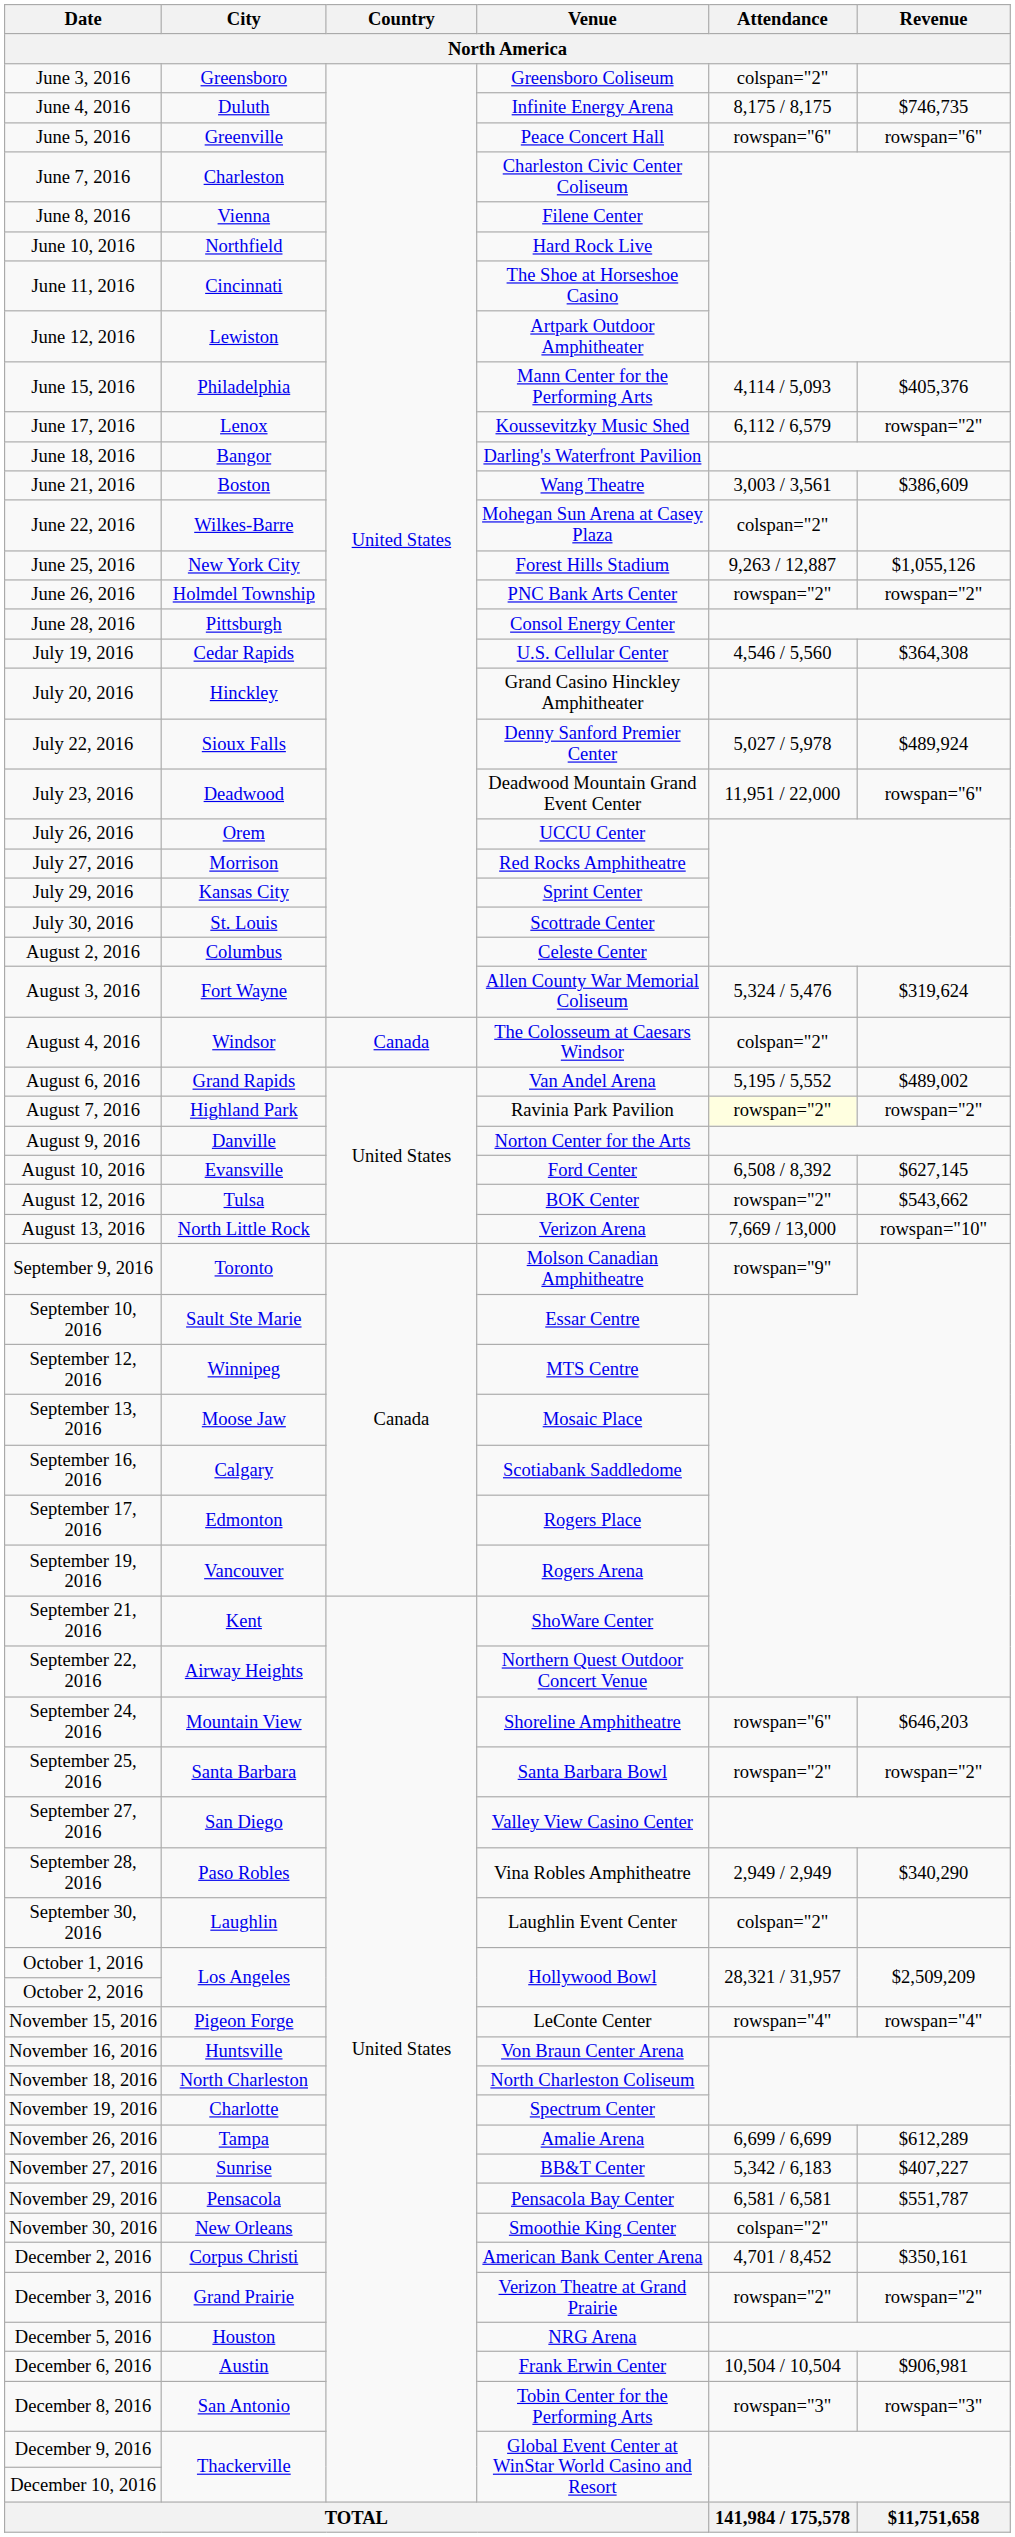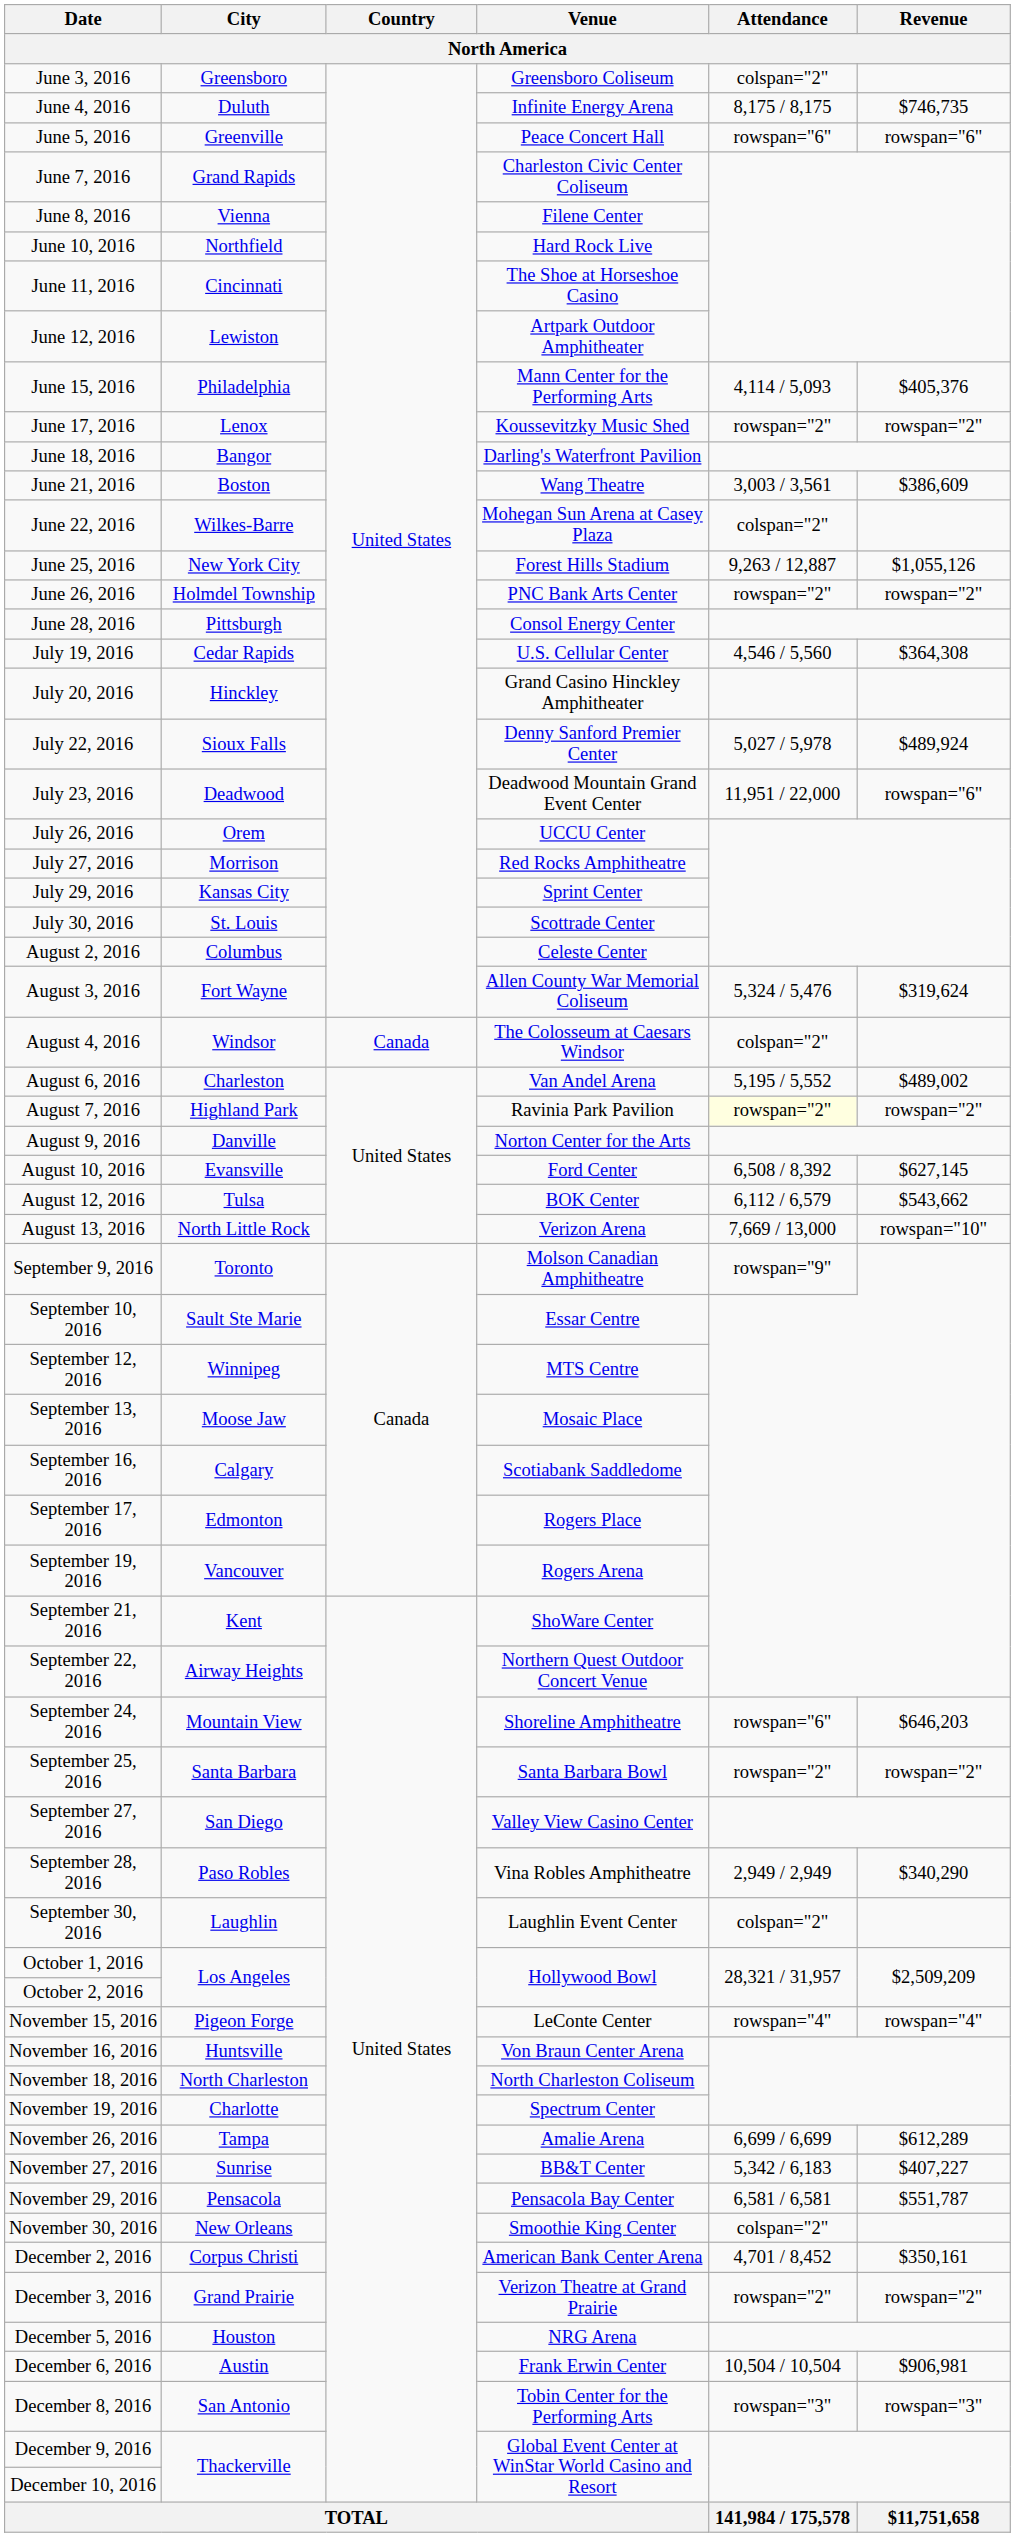June 7, 2016 | City: Charleston -> Grand Rapids
June 17, 2016 | Attendance: 6,112 / 6,579 -> rowspan="2"
August 6, 2016 | City: Grand Rapids -> Charleston
August 12, 2016 | Attendance: rowspan="2" -> 6,112 / 6,579
